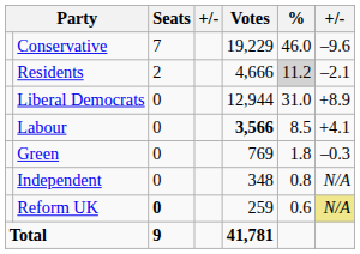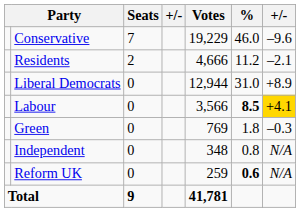Residents | %: lightgrey background -> no background
Labour | Votes: bold -> normal
Labour | %: normal -> bold
Labour | column 7: no background -> gold background
Reform UK | Seats: bold -> normal
Reform UK | %: normal -> bold
Reform UK | column 7: khaki background -> no background
